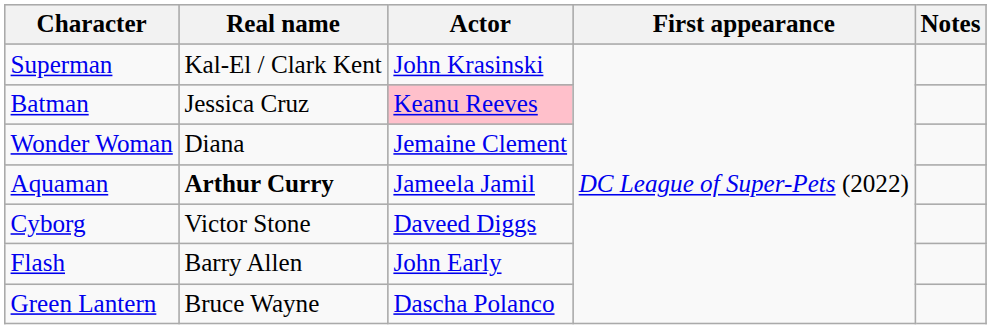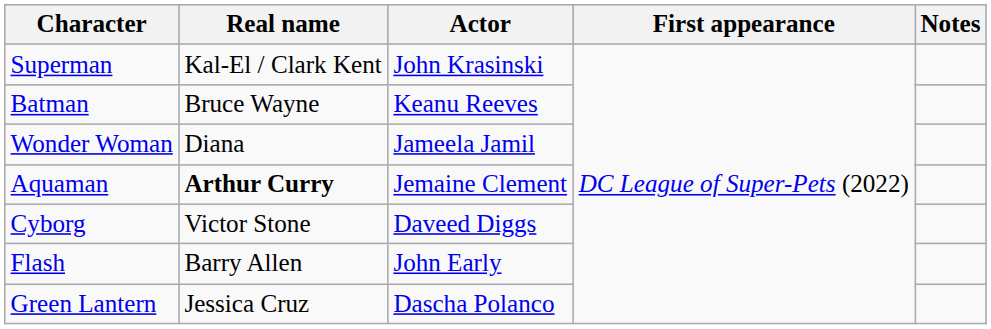Batman | Real name: Jessica Cruz -> Bruce Wayne
Batman | Actor: pink background -> no background
Wonder Woman | Actor: Jemaine Clement -> Jameela Jamil
Aquaman | Actor: Jameela Jamil -> Jemaine Clement
Green Lantern | Real name: Bruce Wayne -> Jessica Cruz
